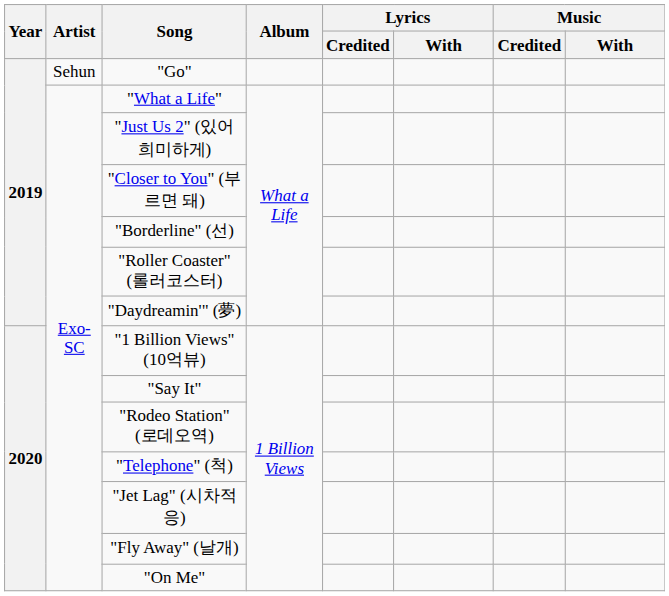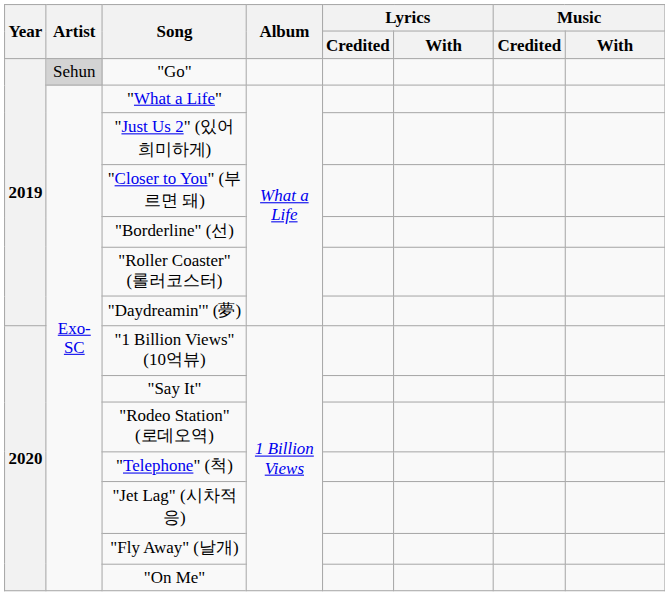"Go" | Artist: no background -> lightgrey background
